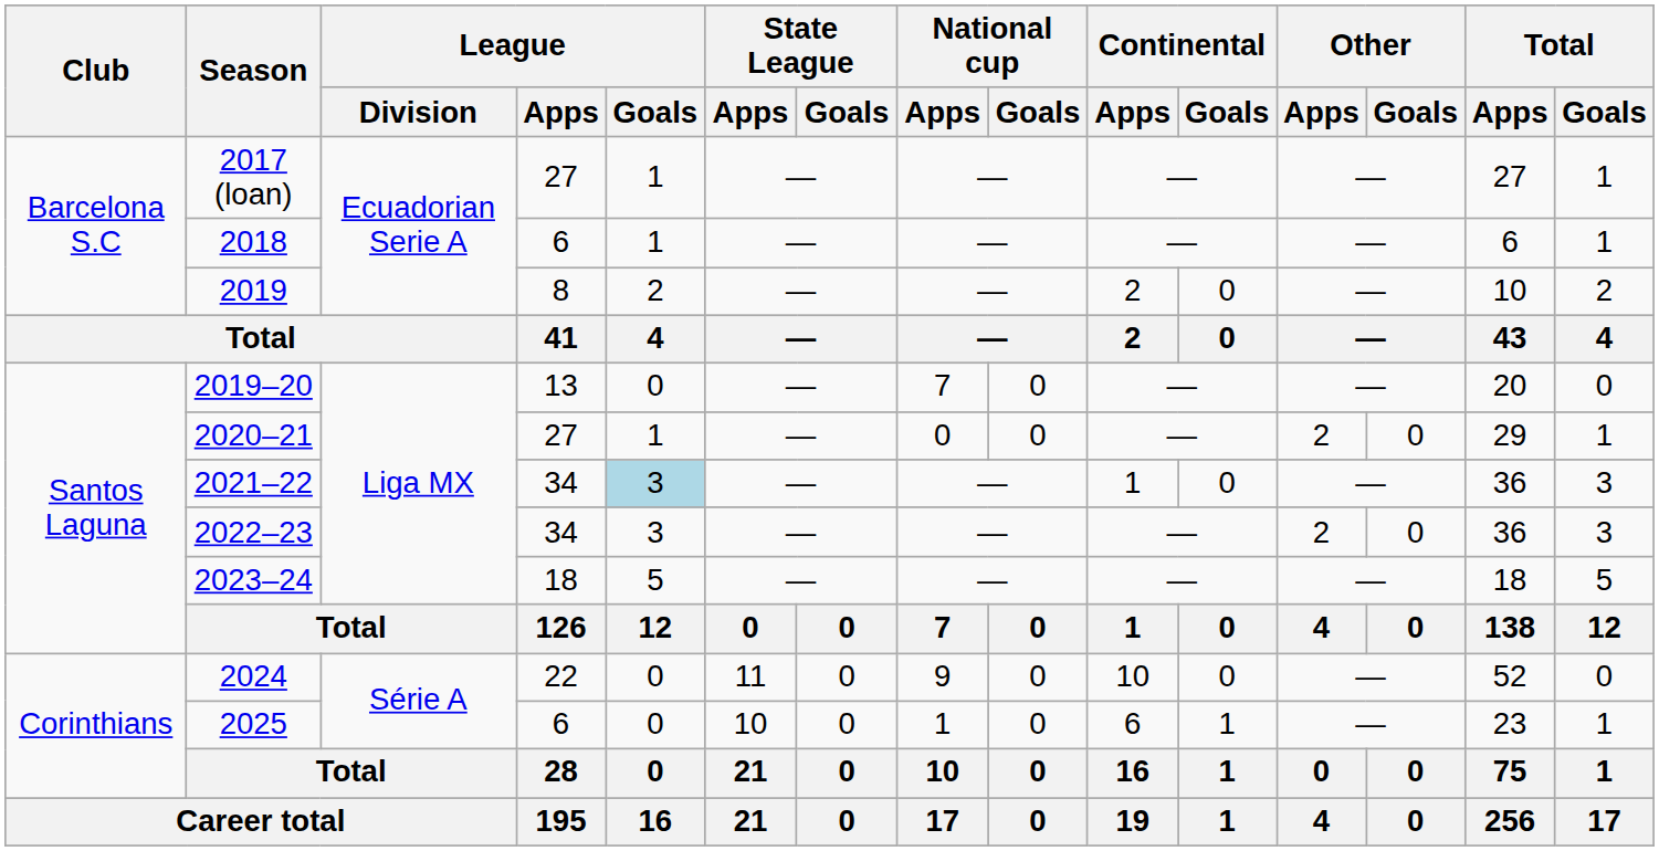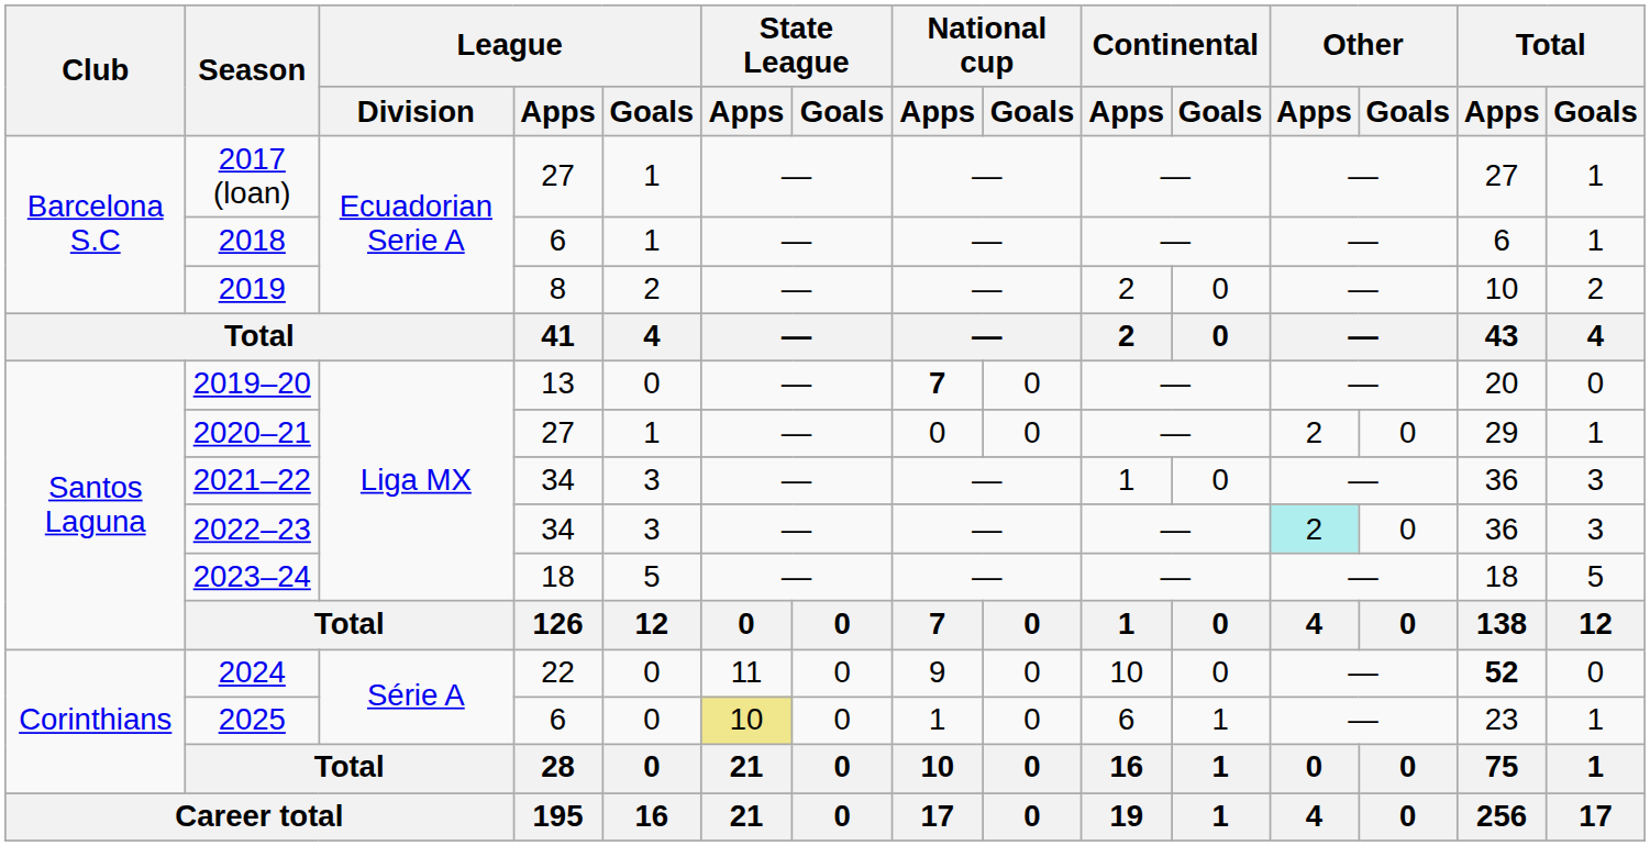2019–20 | National cup / Apps: normal -> bold
2021–22 | League / Goals: lightblue background -> no background
2022–23 | Other / Apps: no background -> paleturquoise background
2024 | Total / Apps: normal -> bold
2025 | State League / Apps: no background -> khaki background
